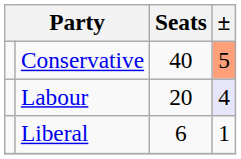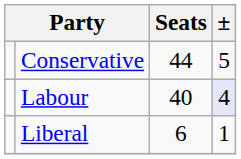Conservative | Seats: 40 -> 44
Conservative | ±: lightsalmon background -> no background
Labour | Seats: 20 -> 40
